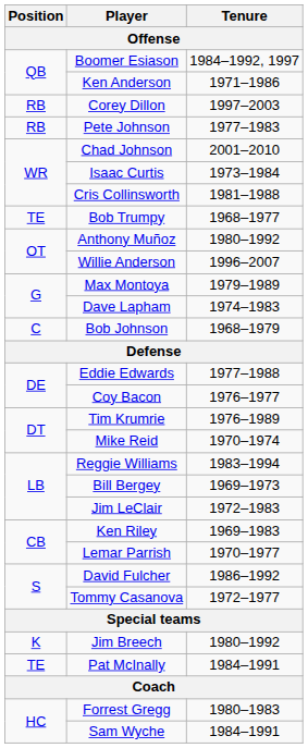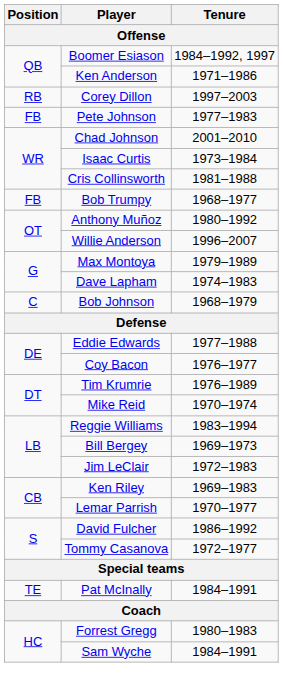Pete Johnson | Position: RB -> FB
Bob Trumpy | Position: TE -> FB
- row: K | Jim Breech | 1980–1992
